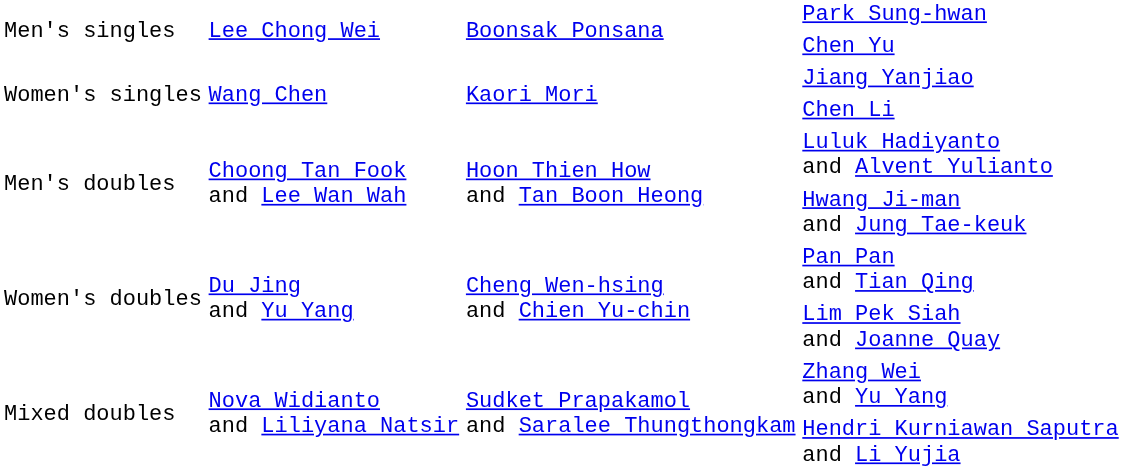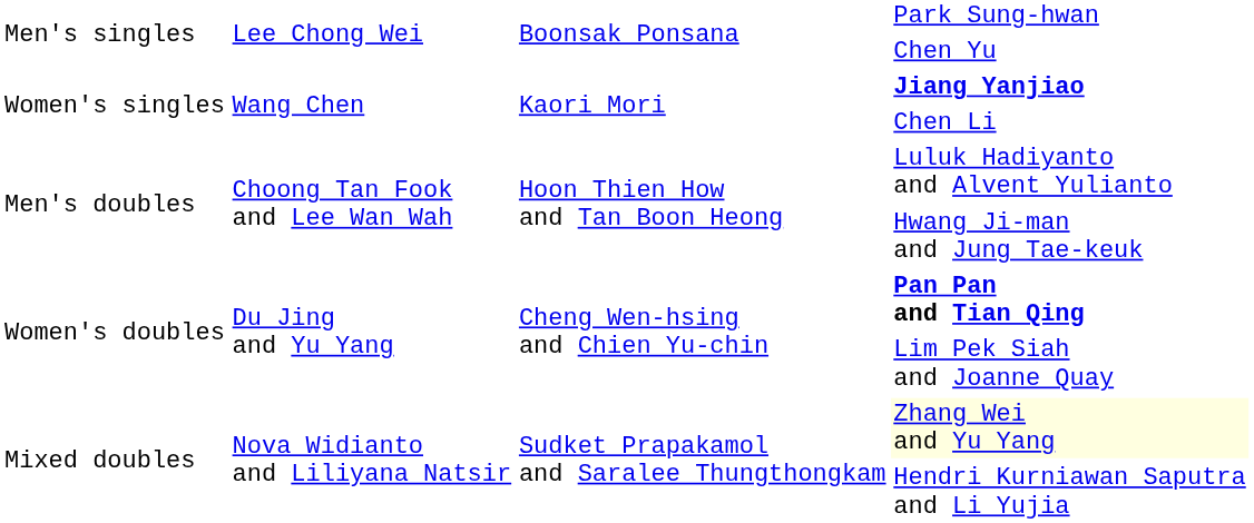Jiang Yanjiao | column 4: normal -> bold
Pan Pan and Tian Qing | column 4: normal -> bold
Zhang Wei and Yu Yang | column 4: no background -> lightyellow background
